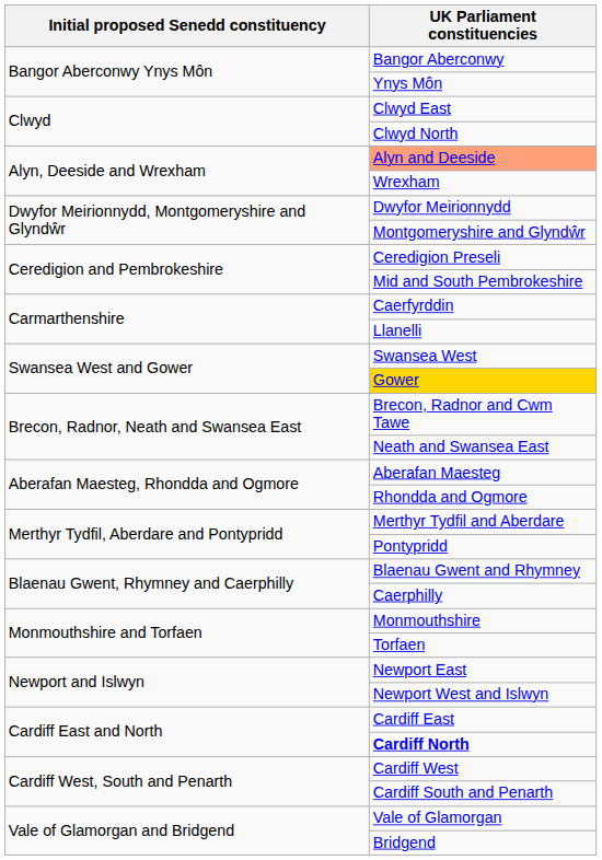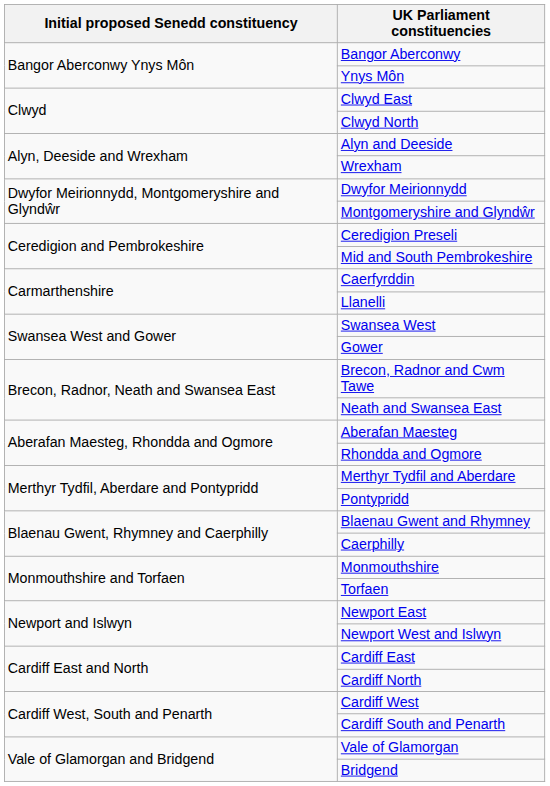Alyn and Deeside | UK Parliament constituencies: lightsalmon background -> no background
Gower | UK Parliament constituencies: gold background -> no background
Cardiff North | UK Parliament constituencies: bold -> normal
